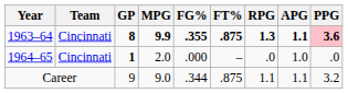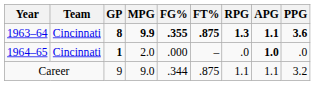1963–64 | PPG: pink background -> no background
1964–65 | APG: normal -> bold
